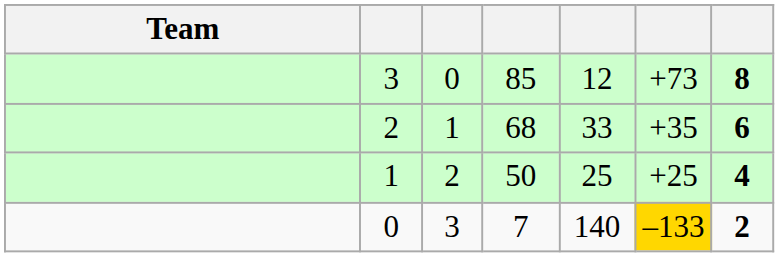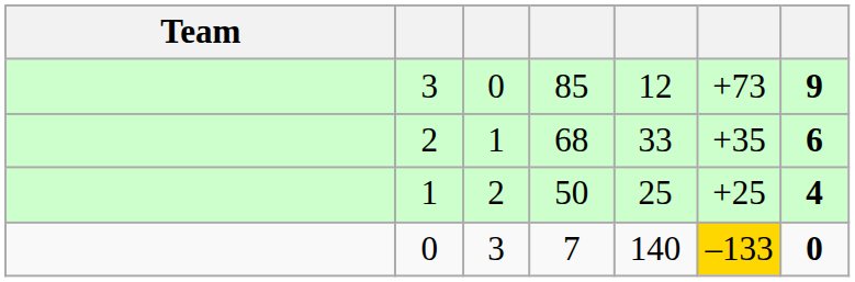row 2 | column 7: 8 -> 9
row 5 | column 7: 2 -> 0
